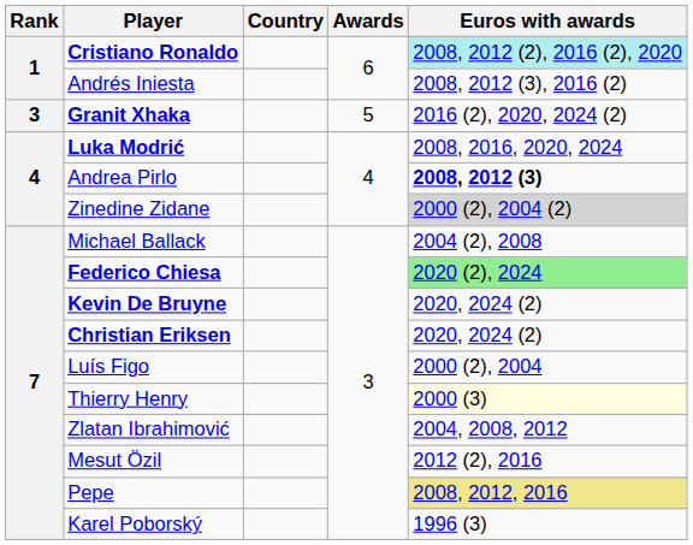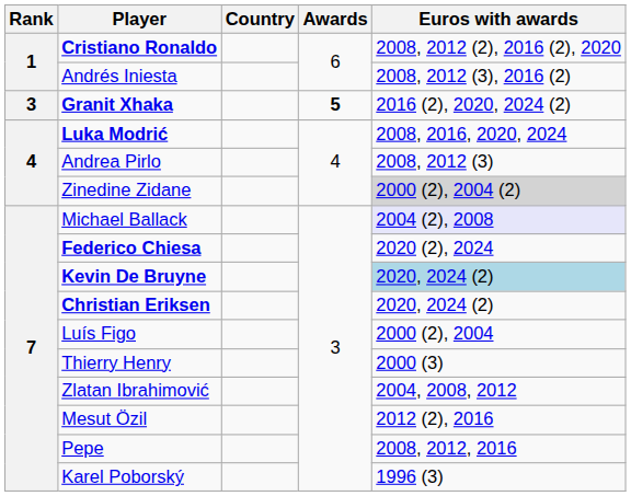Cristiano Ronaldo | Euros with awards: paleturquoise background -> no background
Granit Xhaka | Awards: normal -> bold
Andrea Pirlo | Euros with awards: bold -> normal
Michael Ballack | Euros with awards: no background -> lavender background
Federico Chiesa | Euros with awards: lightgreen background -> no background
Kevin De Bruyne | Euros with awards: no background -> lightblue background
Thierry Henry | Euros with awards: lightyellow background -> no background
Pepe | Euros with awards: khaki background -> no background
